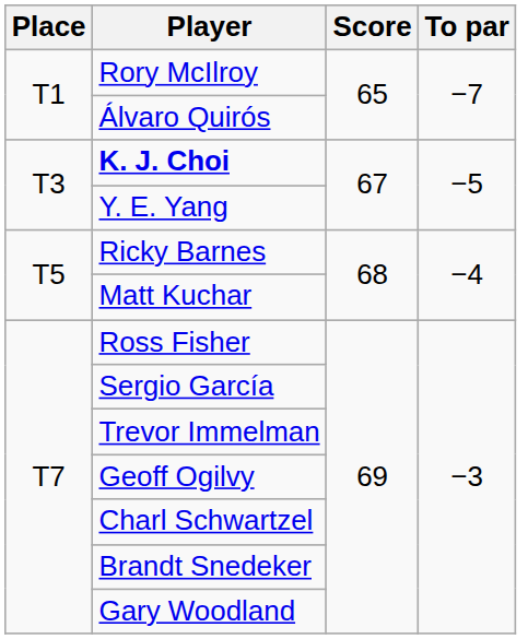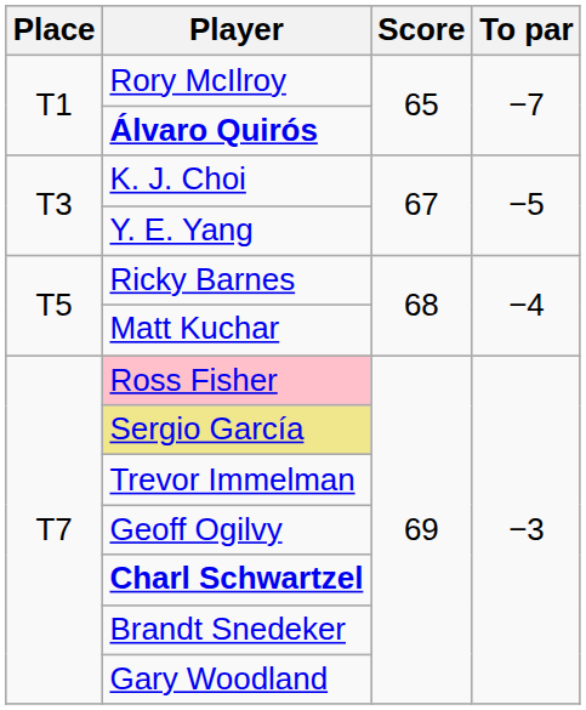Álvaro Quirós | Player: normal -> bold
K. J. Choi | Player: bold -> normal
Ross Fisher | Player: no background -> pink background
Sergio García | Player: no background -> khaki background
Charl Schwartzel | Player: normal -> bold
